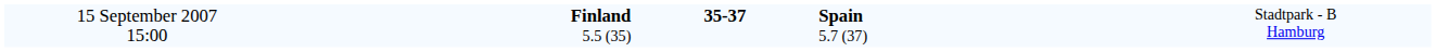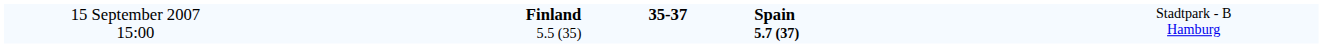5.5 (35) | column 4: normal -> bold
